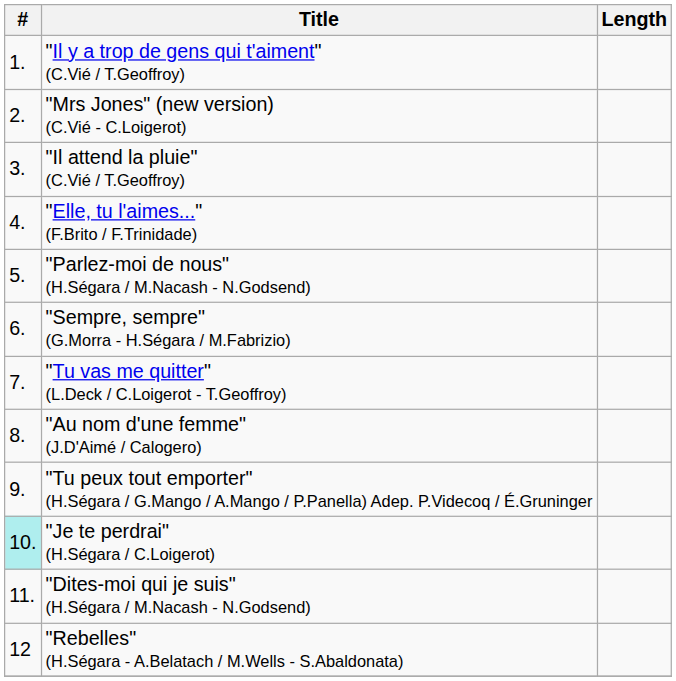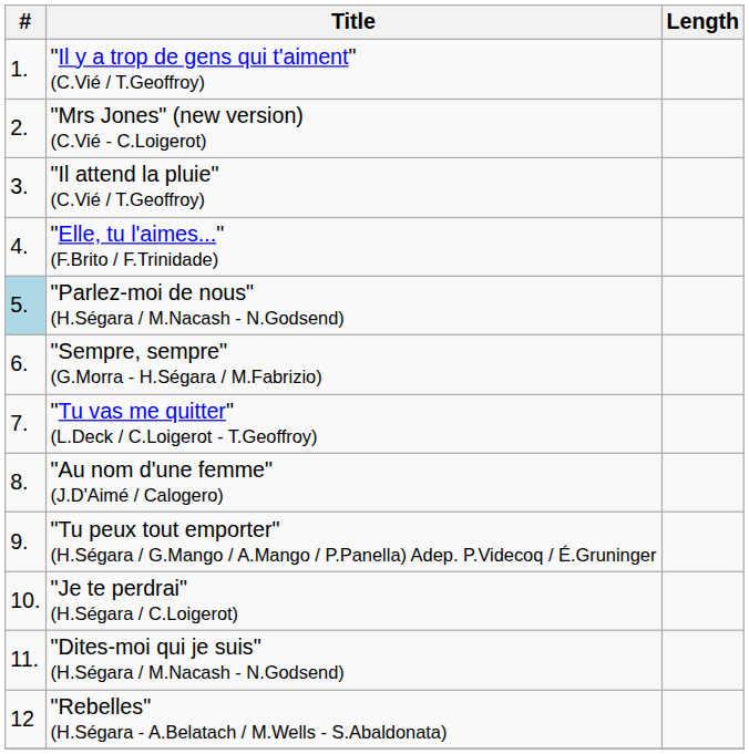"Parlez-moi de nous" (H.Ségara / M.Nacash - N.Godsend) | #: no background -> lightblue background
"Je te perdrai" (H.Ségara / C.Loigerot) | #: paleturquoise background -> no background
